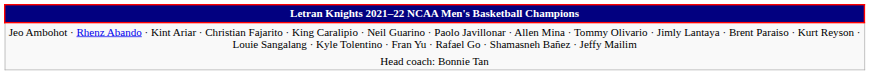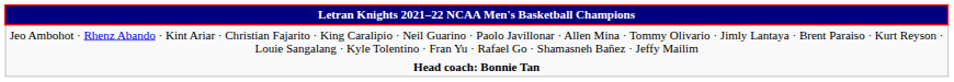row 3 | column 1: normal -> bold
